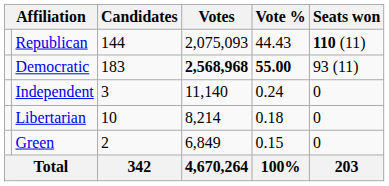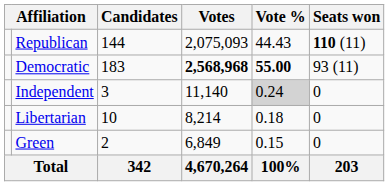Independent | Vote %: no background -> lightgrey background
